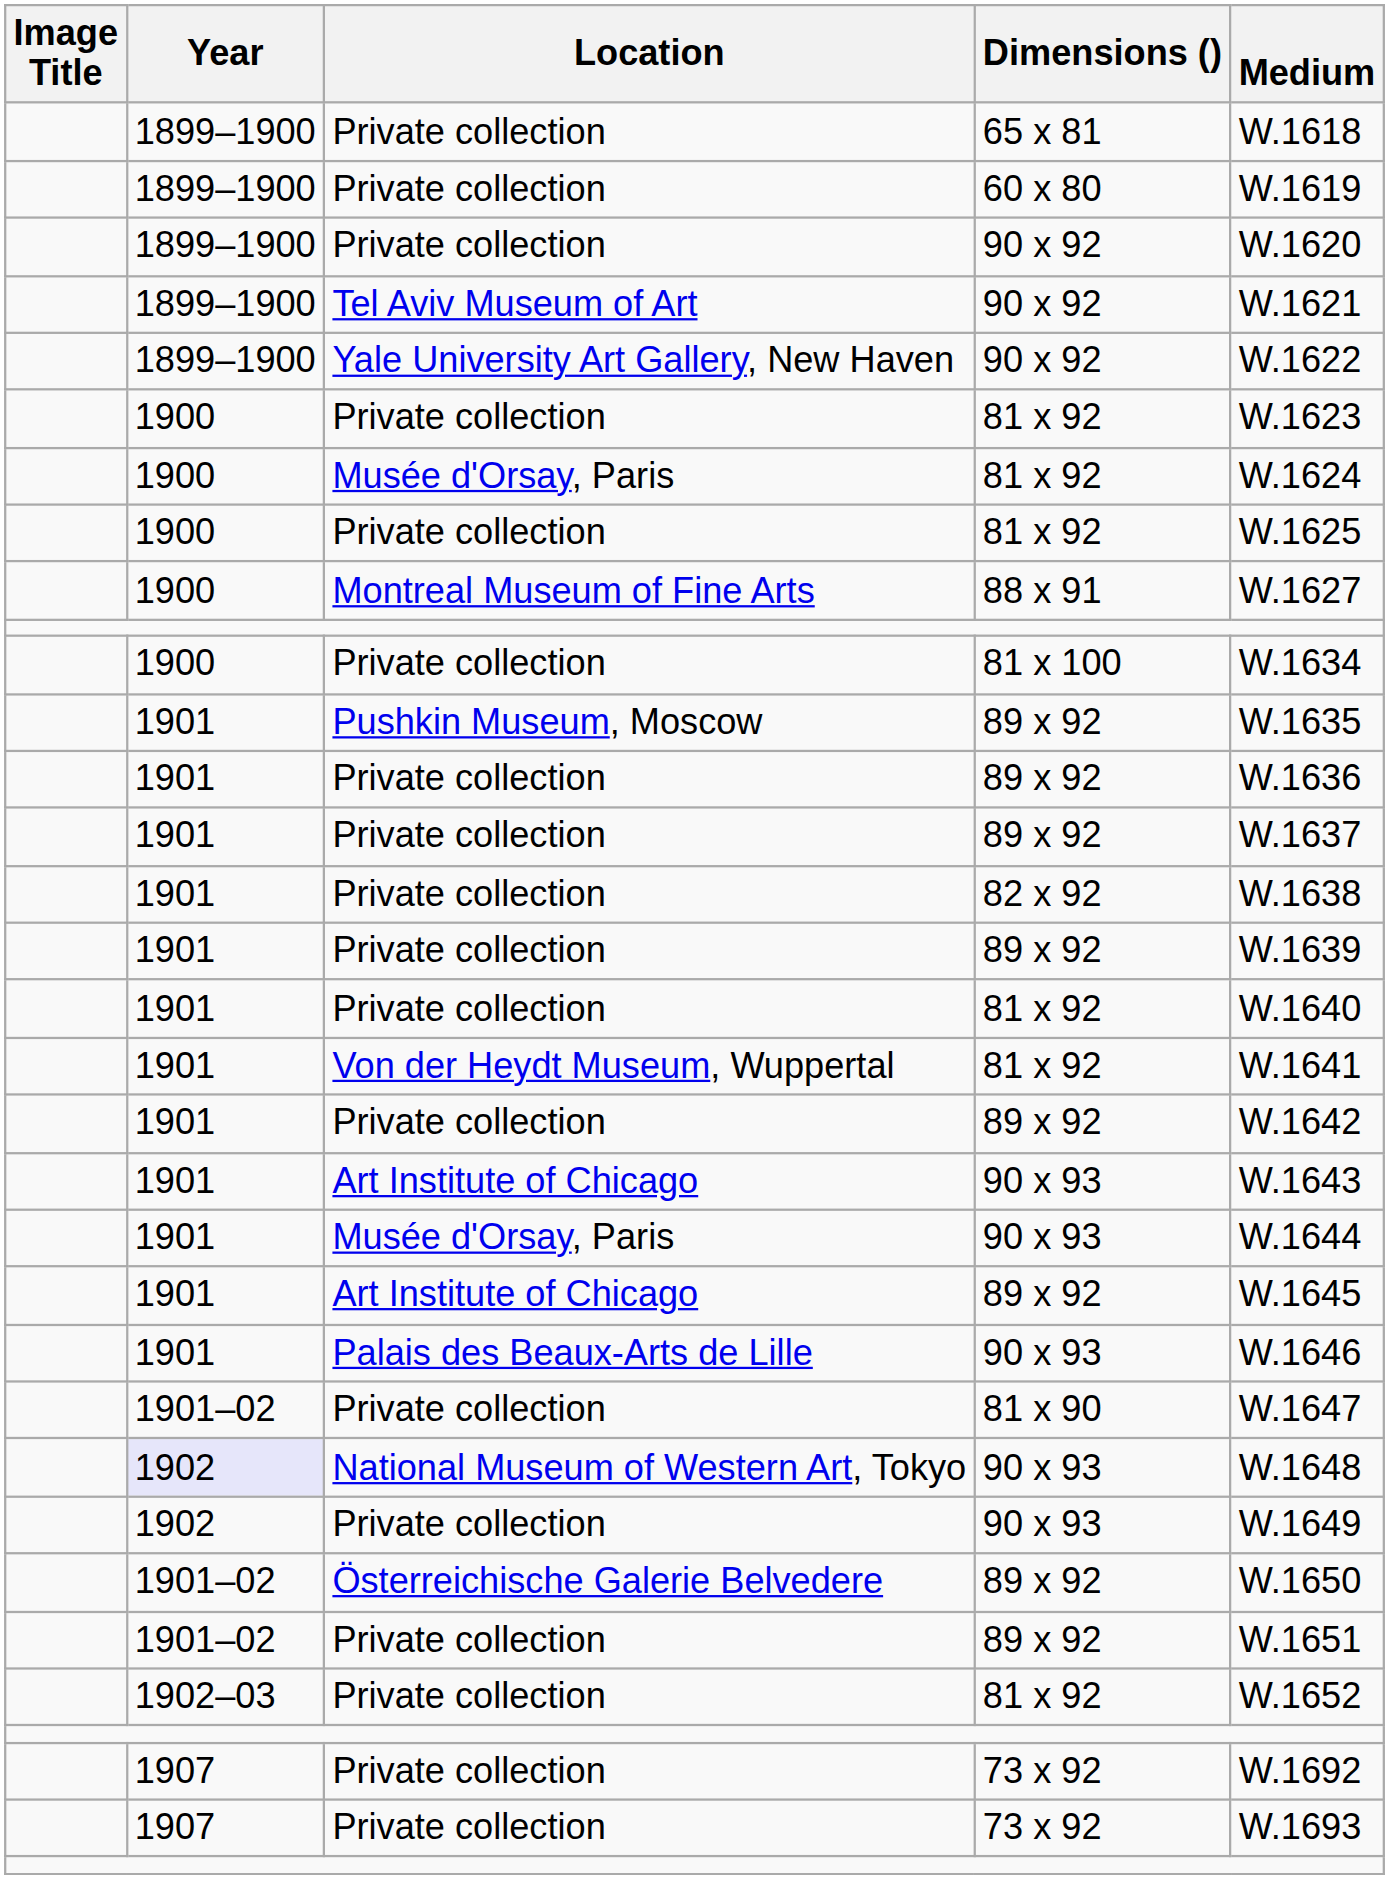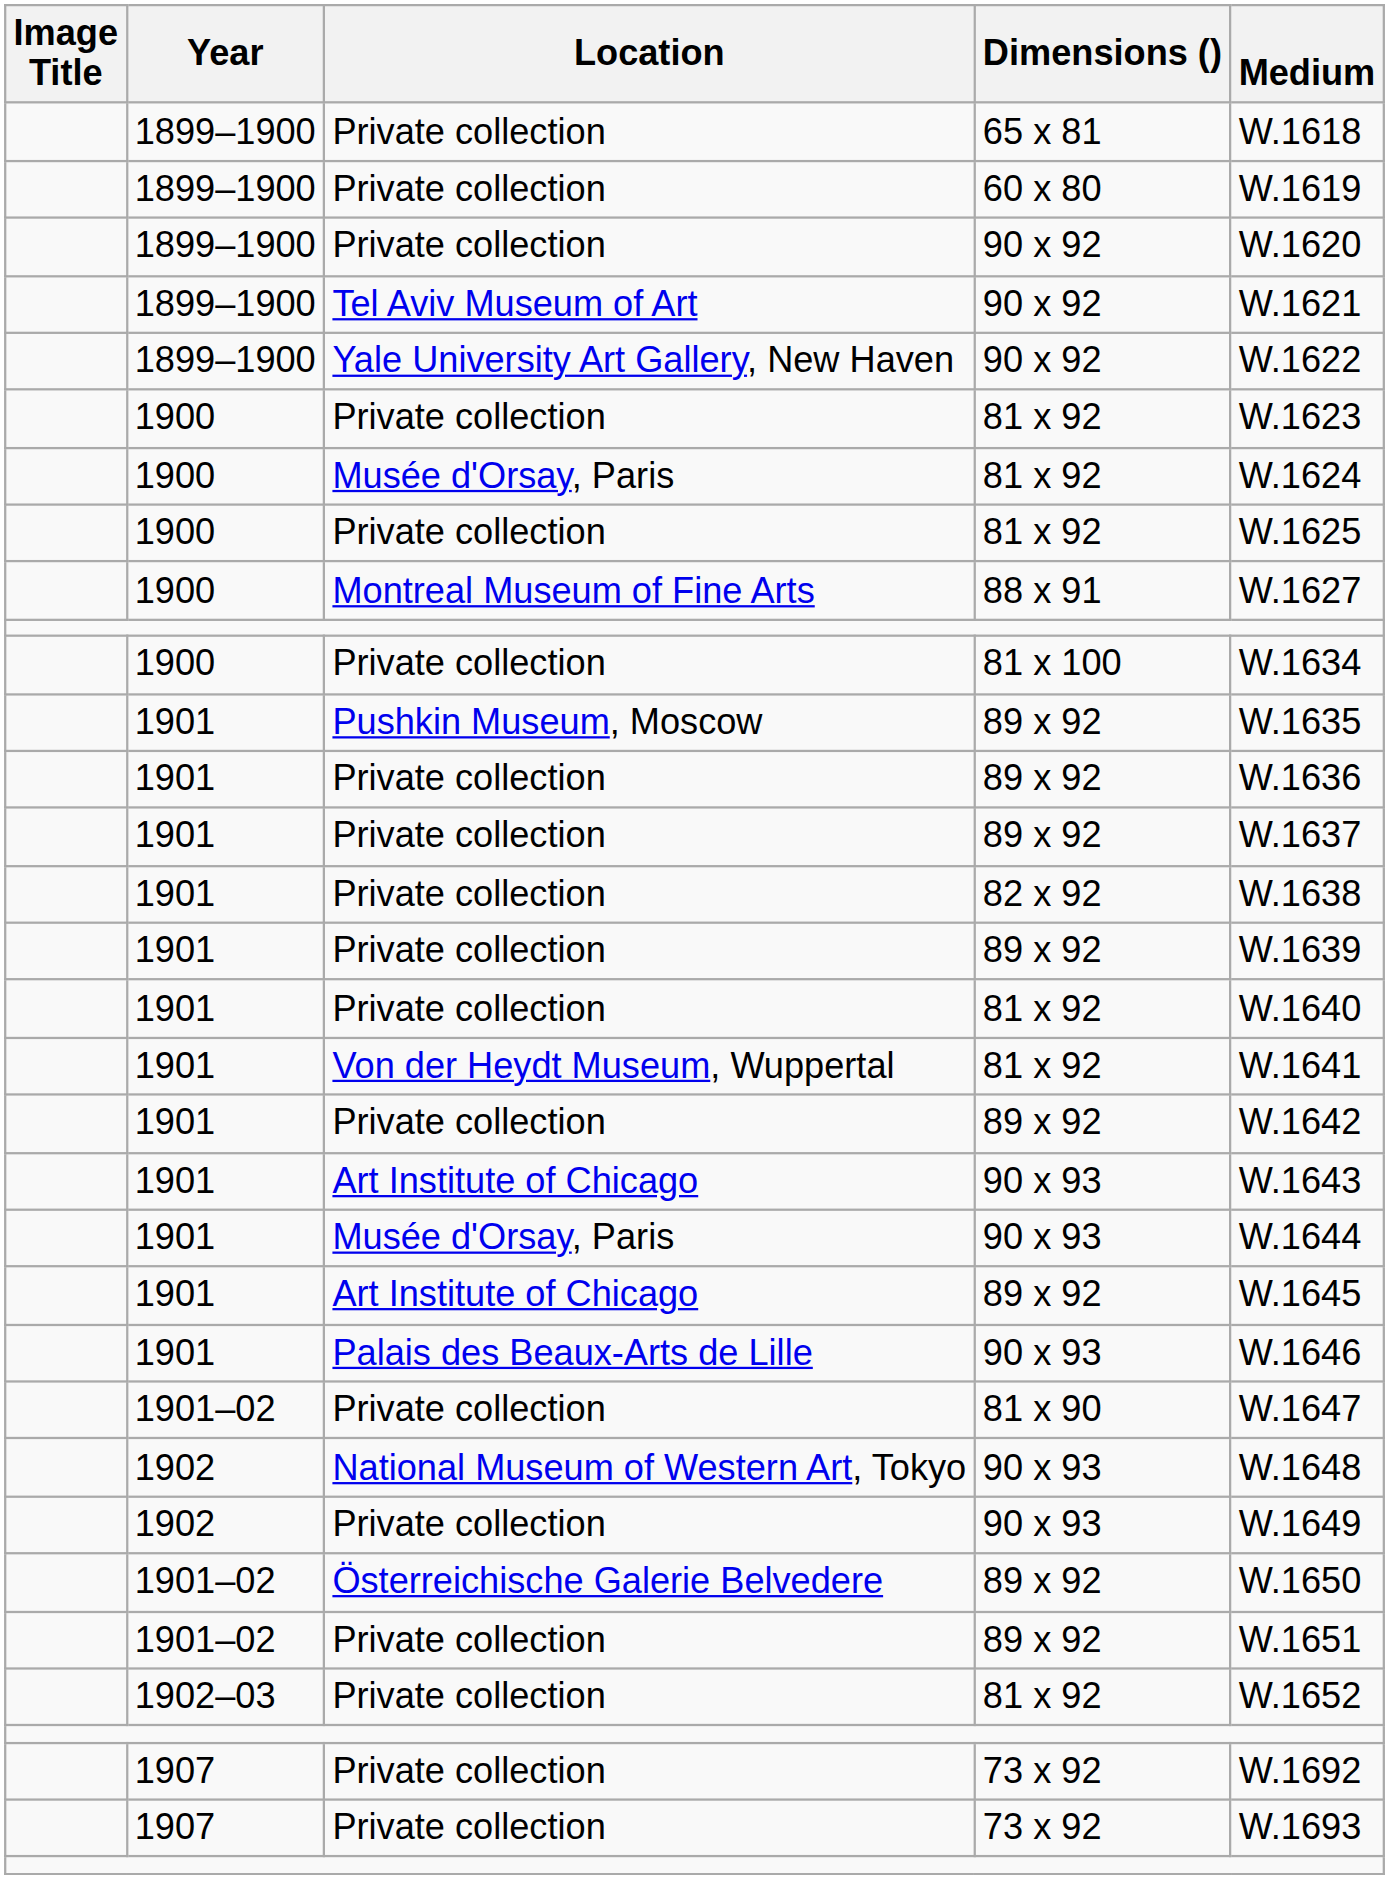National Museum of Western Art, Tokyo | Year: lavender background -> no background
